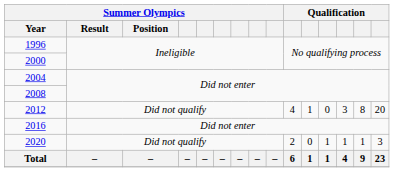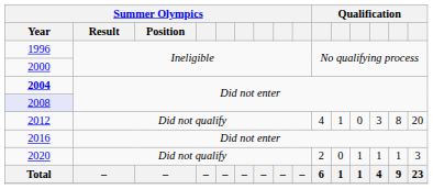2004 | Summer Olympics / Year: normal -> bold
2008 | Summer Olympics / Year: no background -> lavender background
